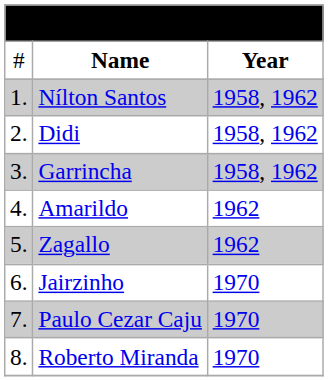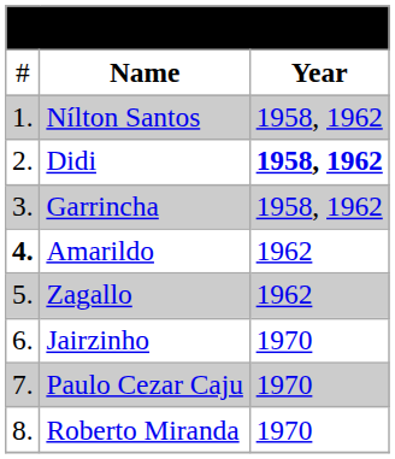Didi | column 3: normal -> bold
Amarildo | column 1: normal -> bold
